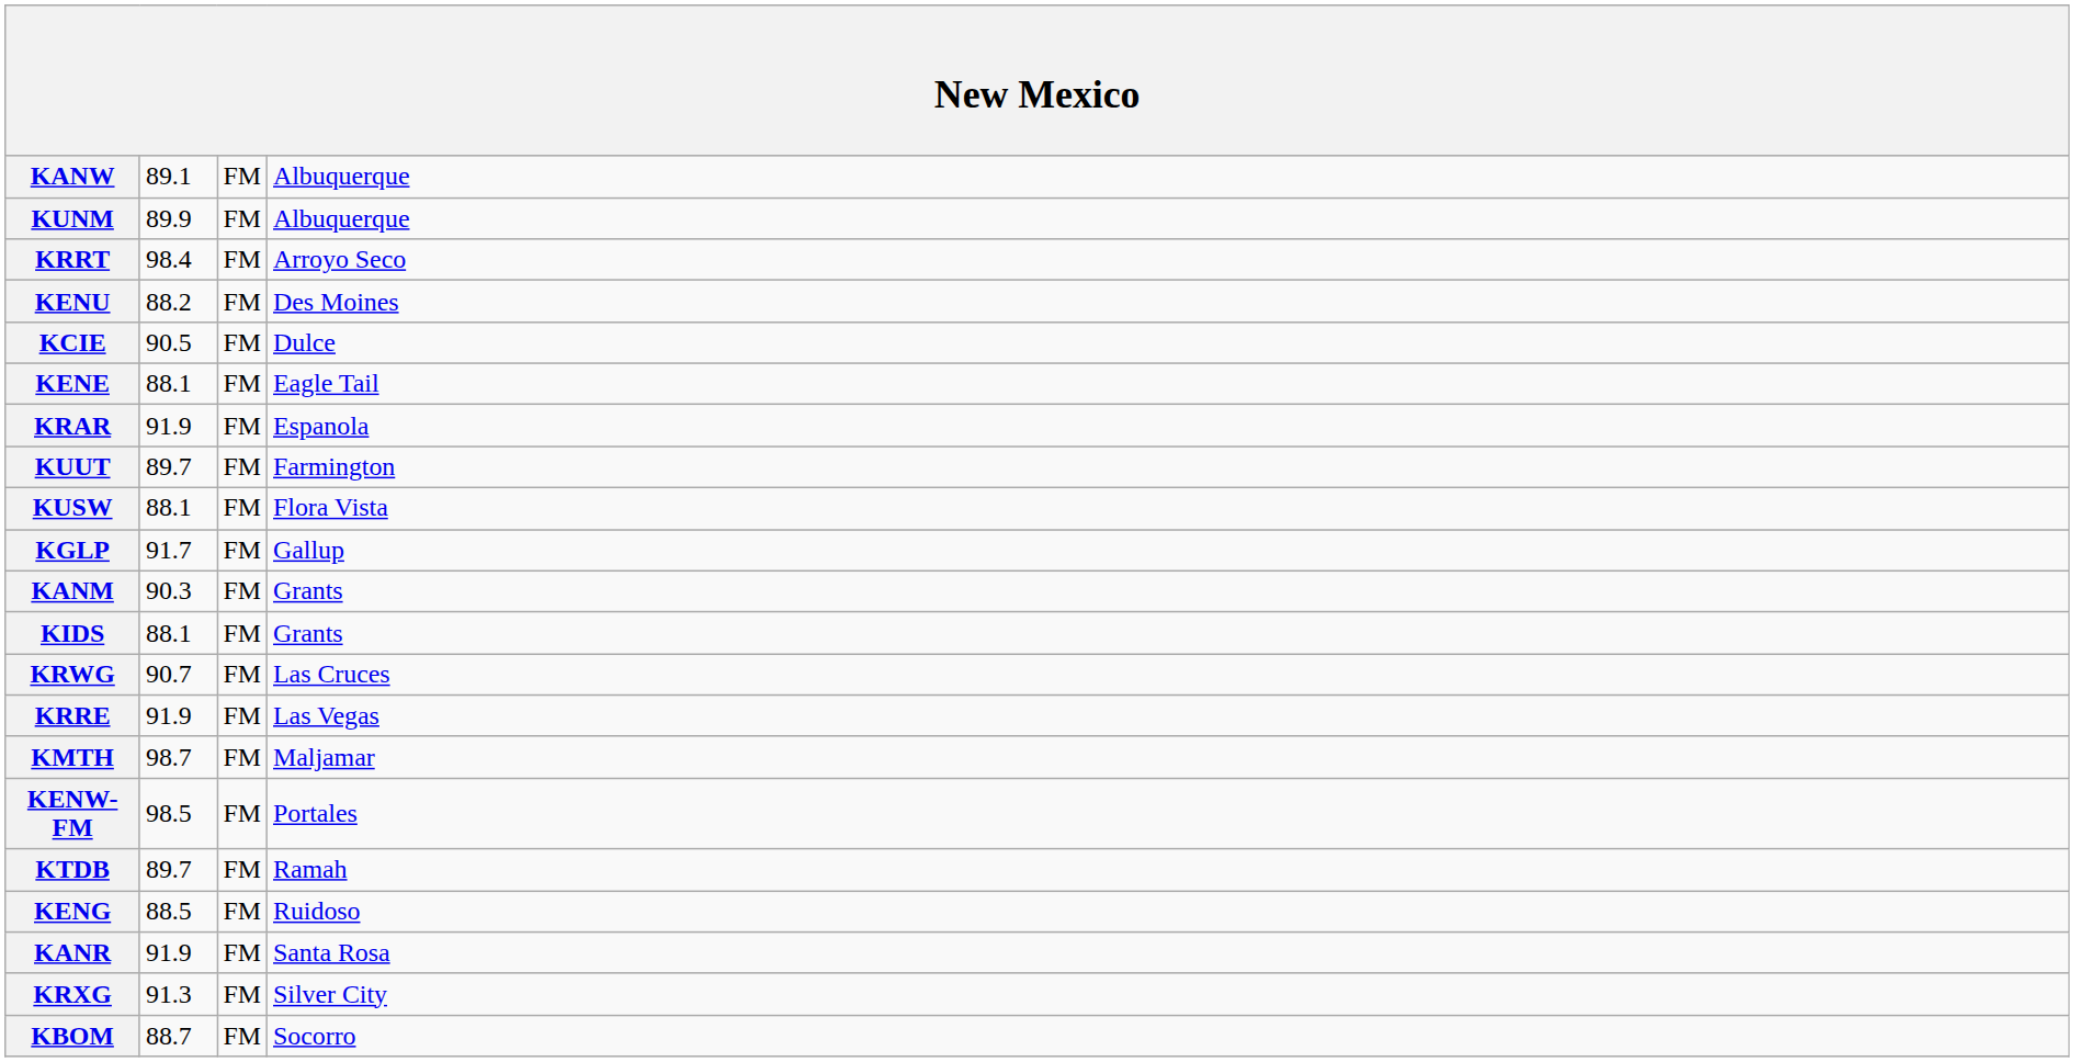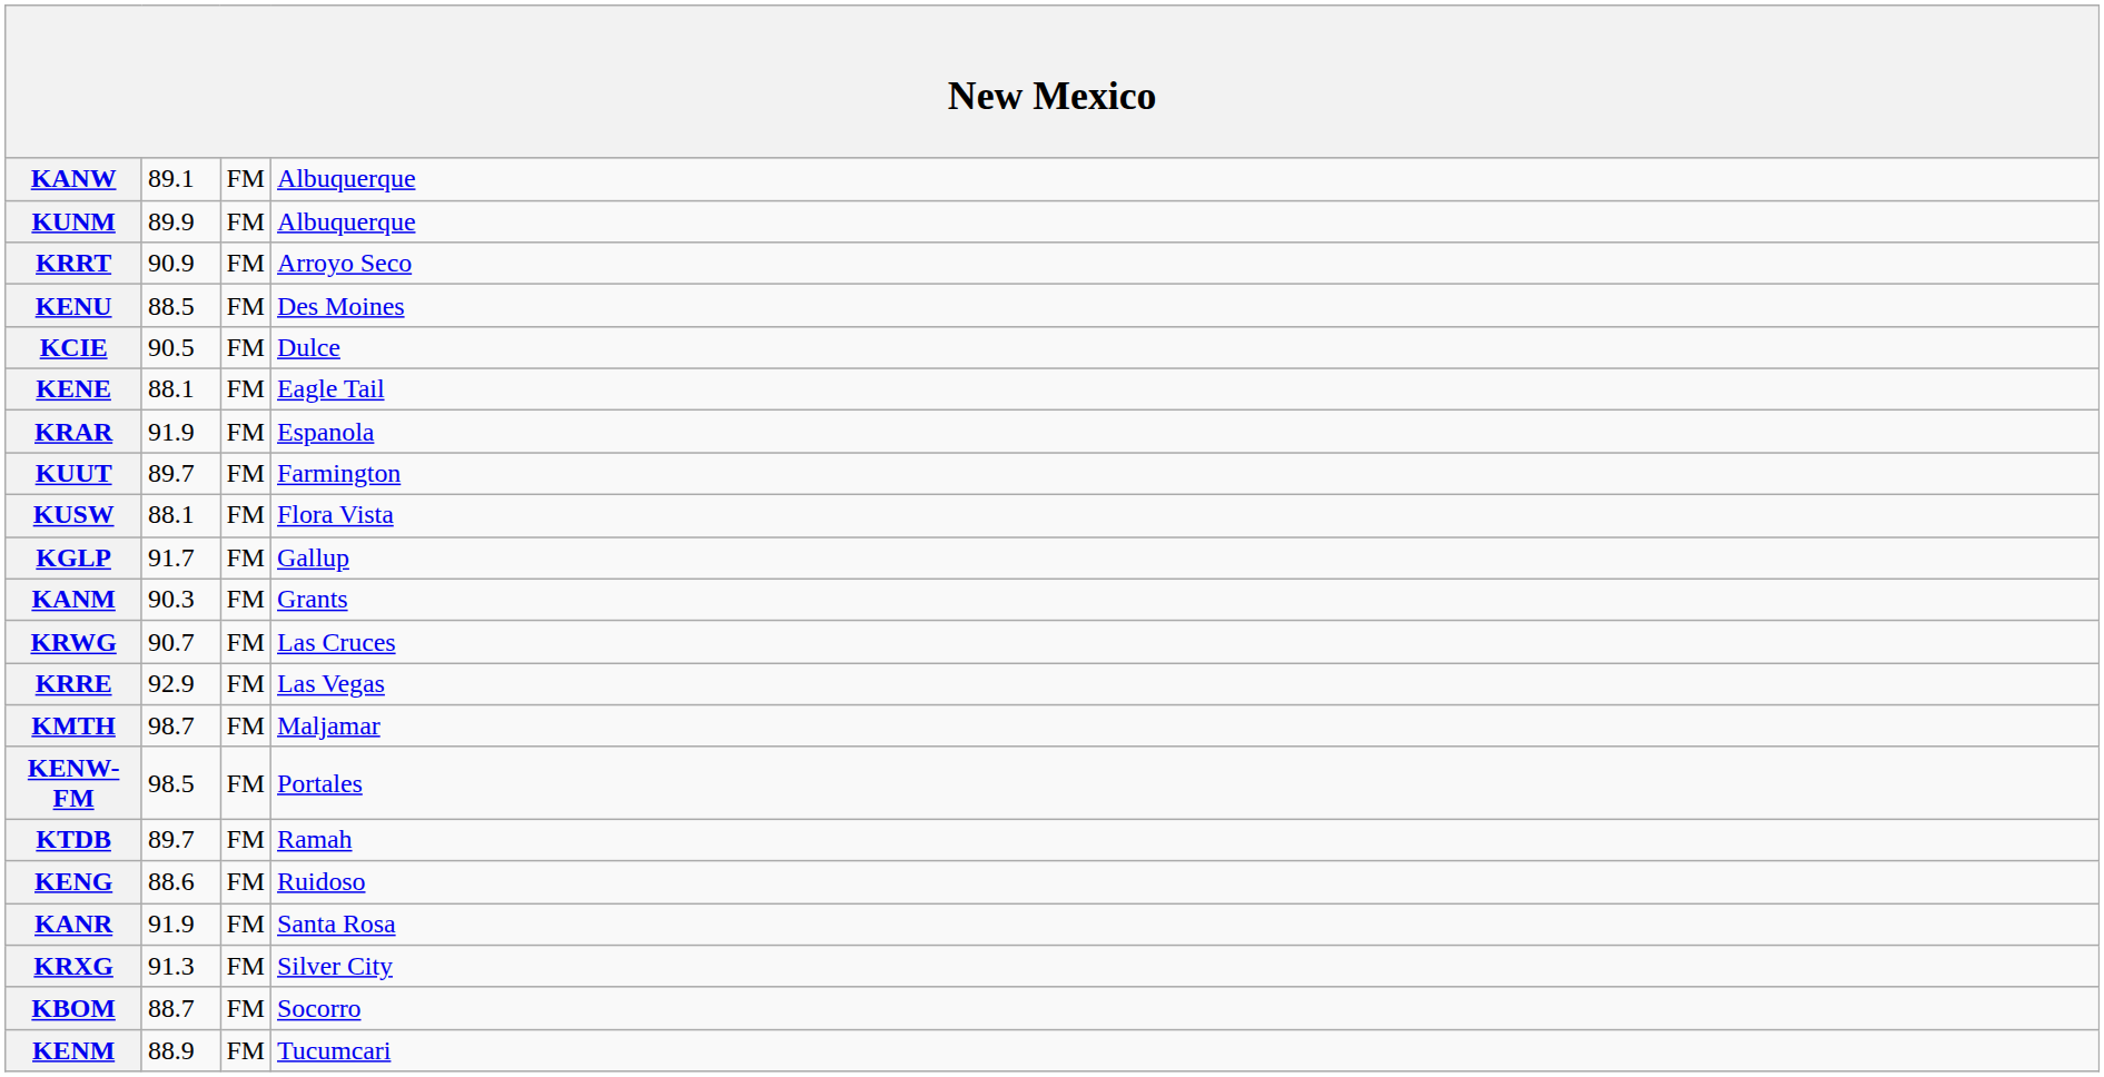KRRT | column 2: 98.4 -> 90.9
KENU | column 2: 88.2 -> 88.5
- row: KIDS | 88.1 | FM | Grants
KRRE | column 2: 91.9 -> 92.9
KENG | column 2: 88.5 -> 88.6
+ row: KENM | 88.9 | FM | Tucumcari
